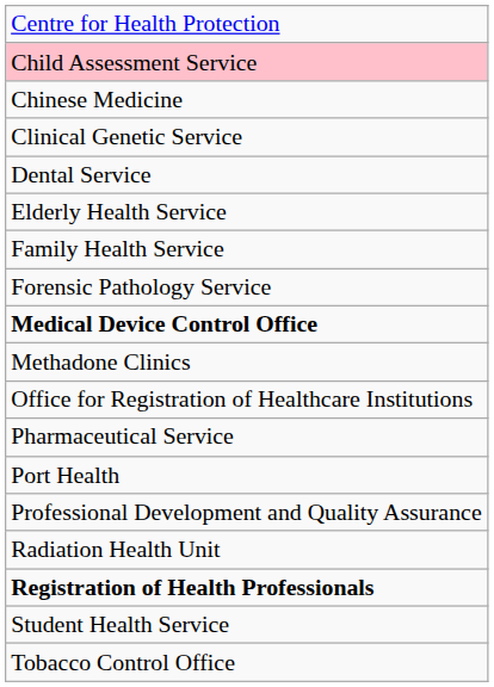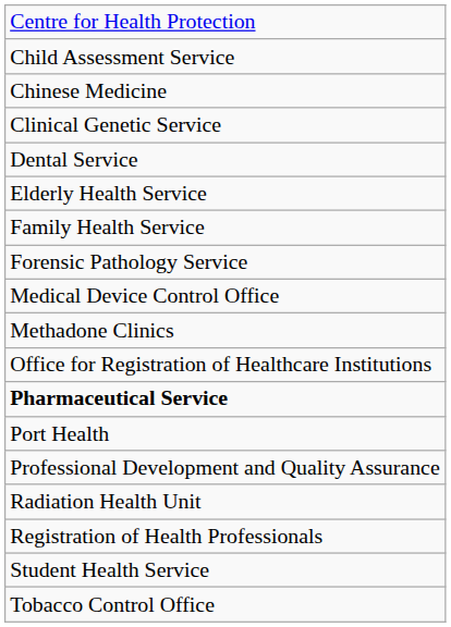row 2 | column 1: pink background -> no background
row 9 | column 1: bold -> normal
row 12 | column 1: normal -> bold
row 16 | column 1: bold -> normal
